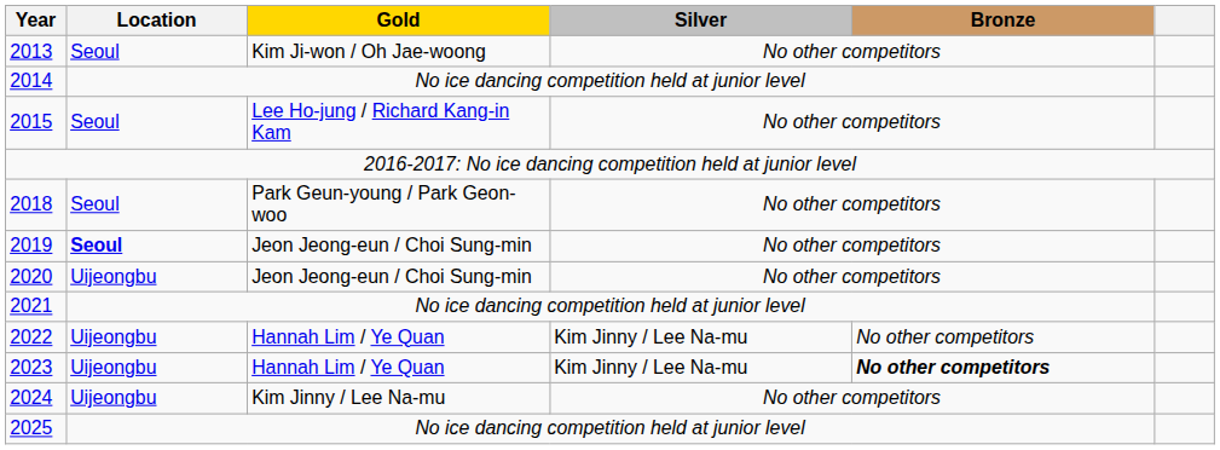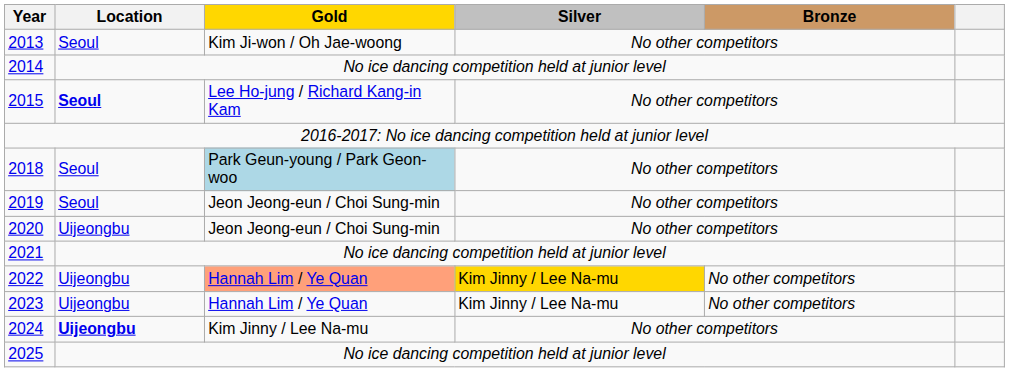2015 | Location: normal -> bold
2018 | Gold: no background -> lightblue background
2019 | Location: bold -> normal
2022 | Gold: no background -> lightsalmon background
2022 | Silver: no background -> gold background
2023 | Bronze: bold -> normal
2024 | Location: normal -> bold
